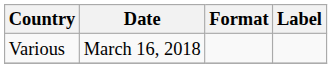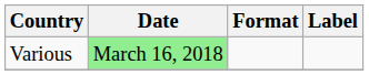Various | Date: no background -> lightgreen background
